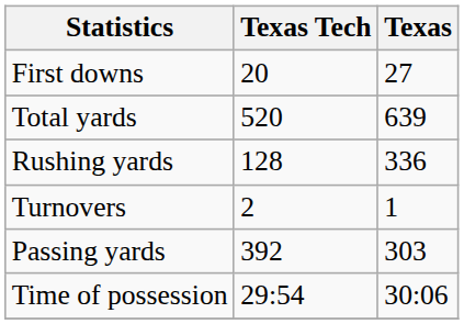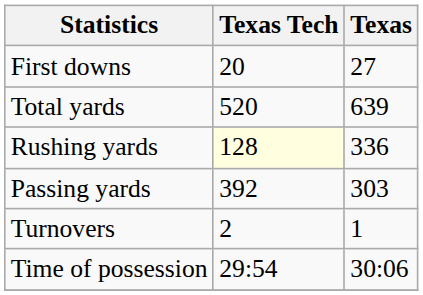Rushing yards | Texas Tech: no background -> lightyellow background
rows swapped: Passing yards <-> Turnovers
